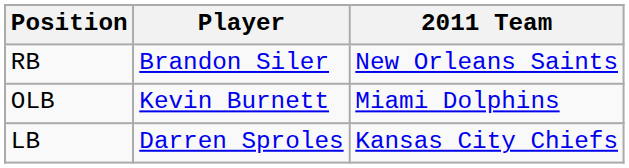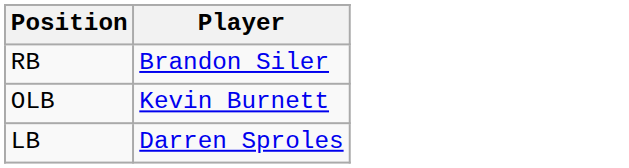- column: 2011 Team | New Orleans Saints | Miami Dolphins | Kansas City Chiefs
